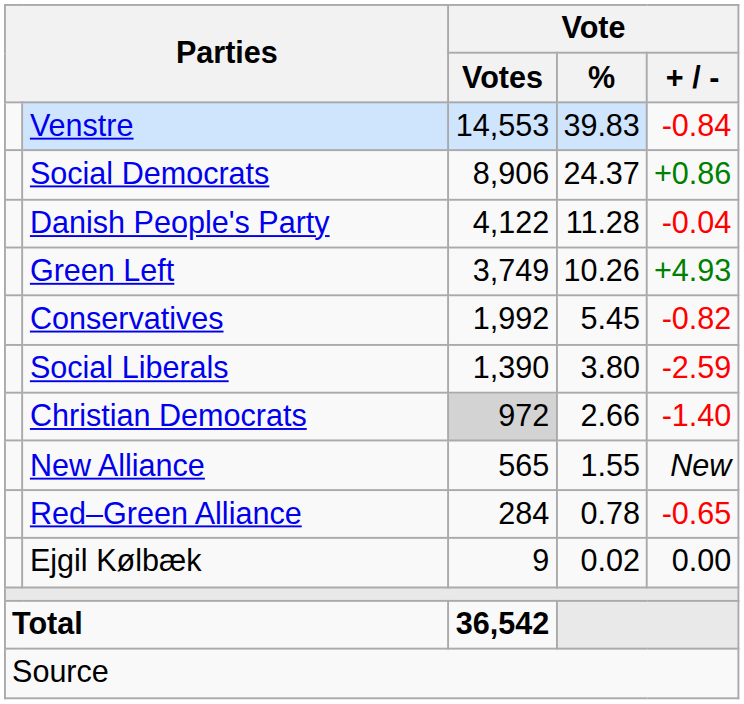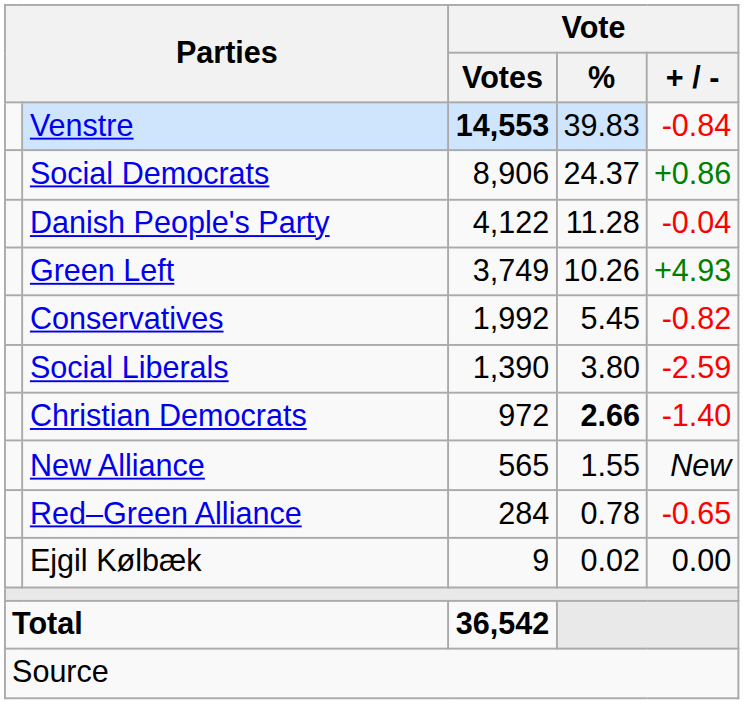Venstre | Vote / Votes: normal -> bold
Christian Democrats | Vote / Votes: lightgrey background -> no background
Christian Democrats | Vote / %: normal -> bold
